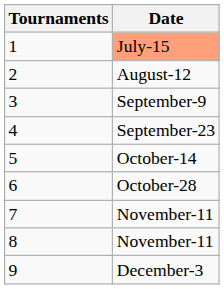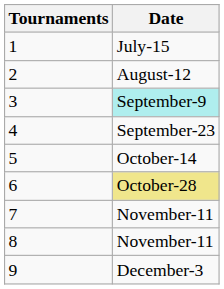1 | Date: lightsalmon background -> no background
3 | Date: no background -> paleturquoise background
6 | Date: no background -> khaki background
